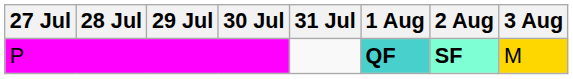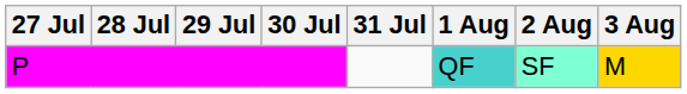P | 1 Aug: bold -> normal
P | 2 Aug: bold -> normal
